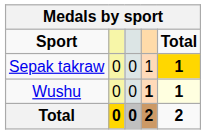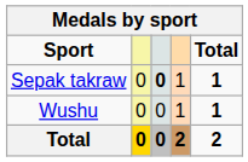Sepak takraw | column 3: normal -> bold
Sepak takraw | Total: gold background -> no background
Wushu | column 4: bold -> normal
Wushu | Total: lightyellow background -> no background
